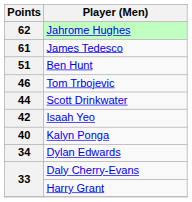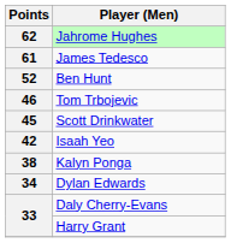row 4 | Points: 51 -> 52
row 6 | Points: 44 -> 45
row 8 | Points: 40 -> 38
